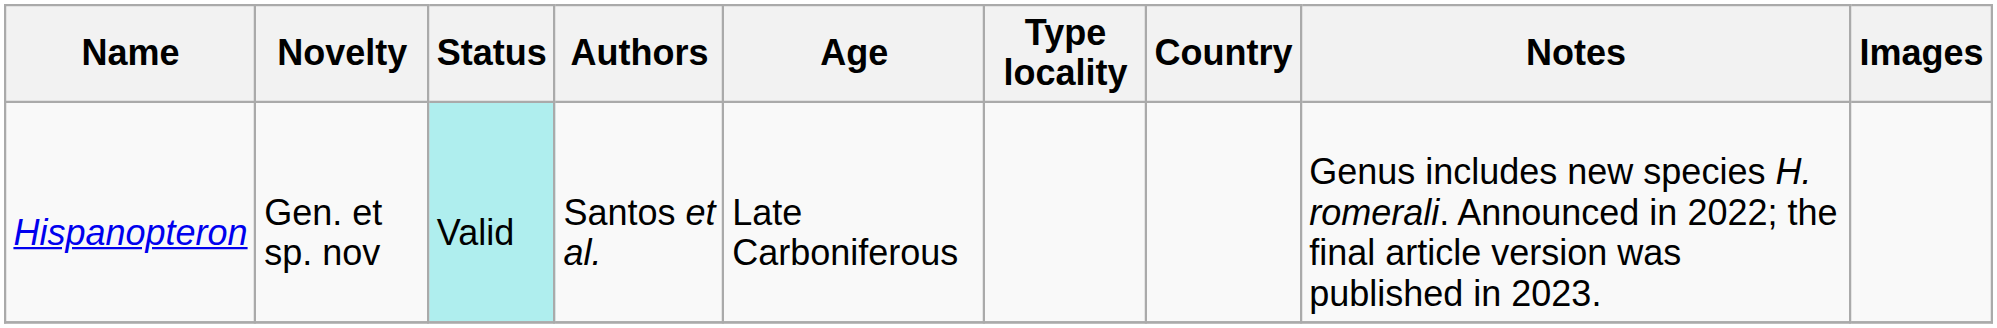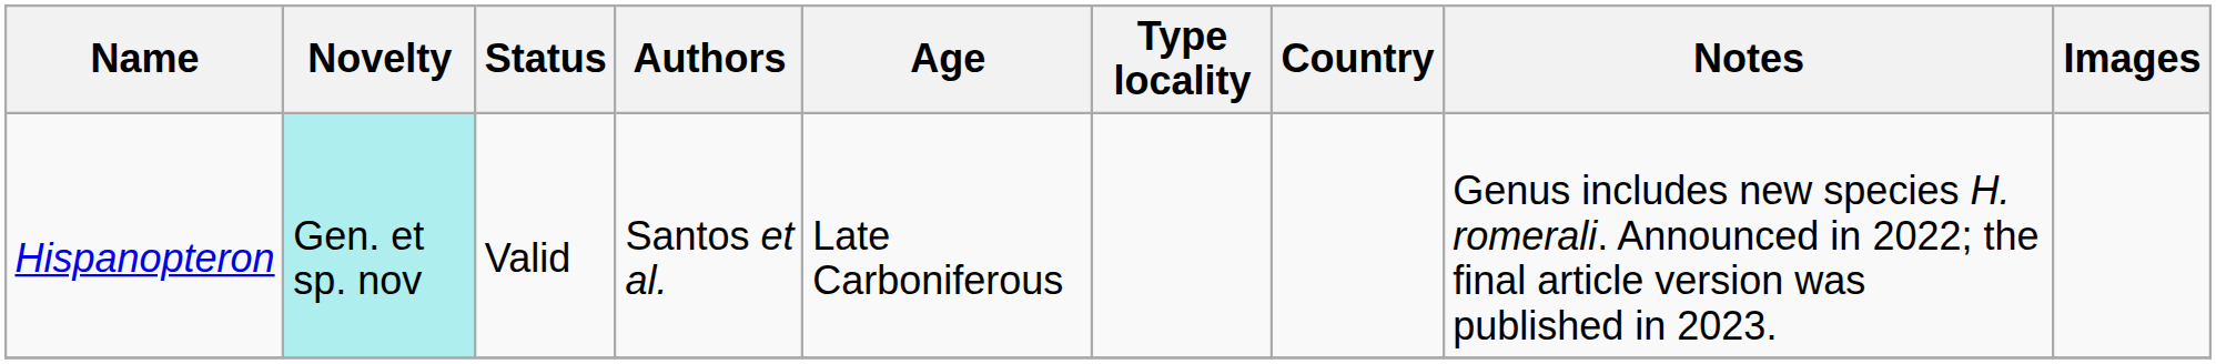Hispanopteron | Novelty: no background -> paleturquoise background
Hispanopteron | Status: paleturquoise background -> no background
